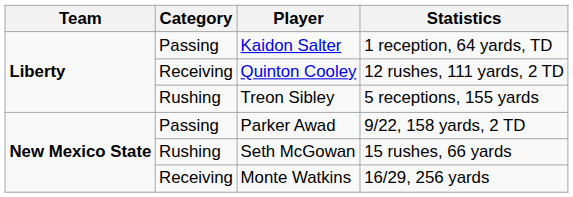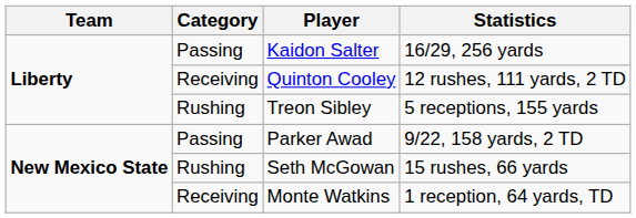Kaidon Salter | Statistics: 1 reception, 64 yards, TD -> 16/29, 256 yards
Monte Watkins | Statistics: 16/29, 256 yards -> 1 reception, 64 yards, TD
